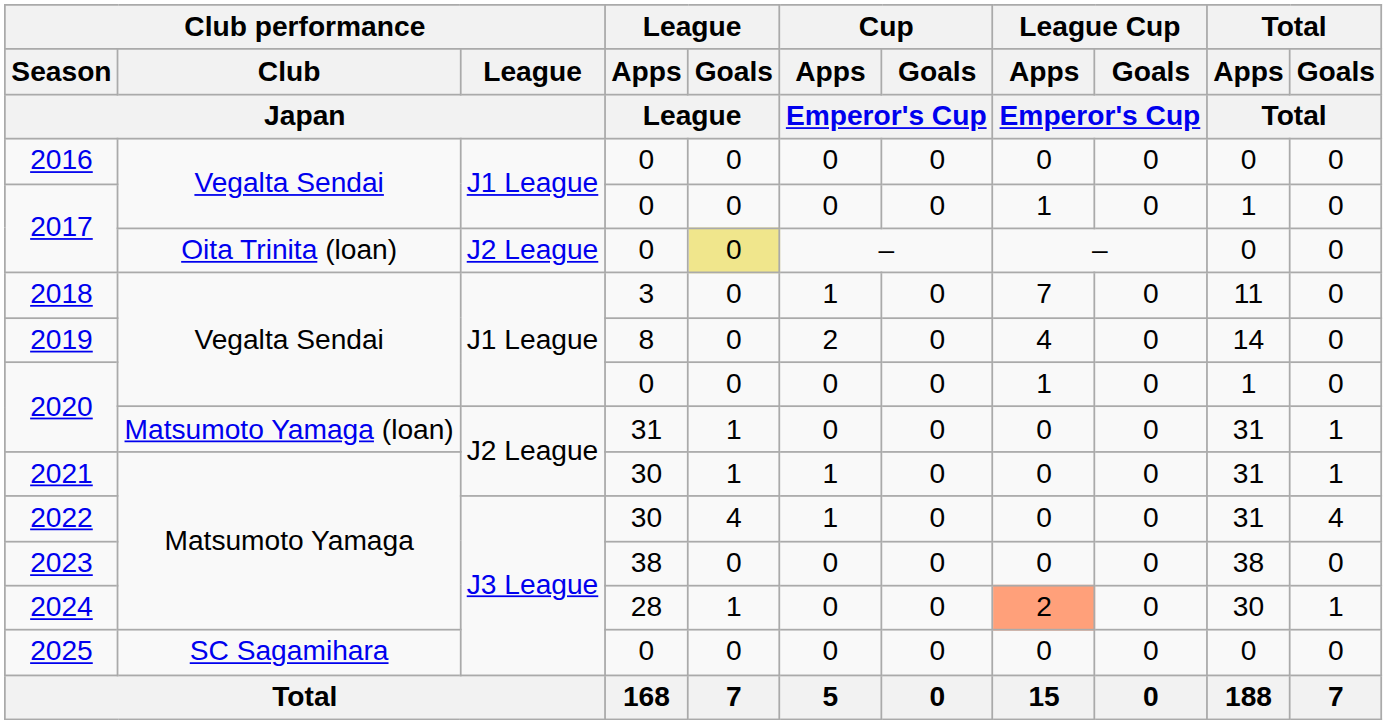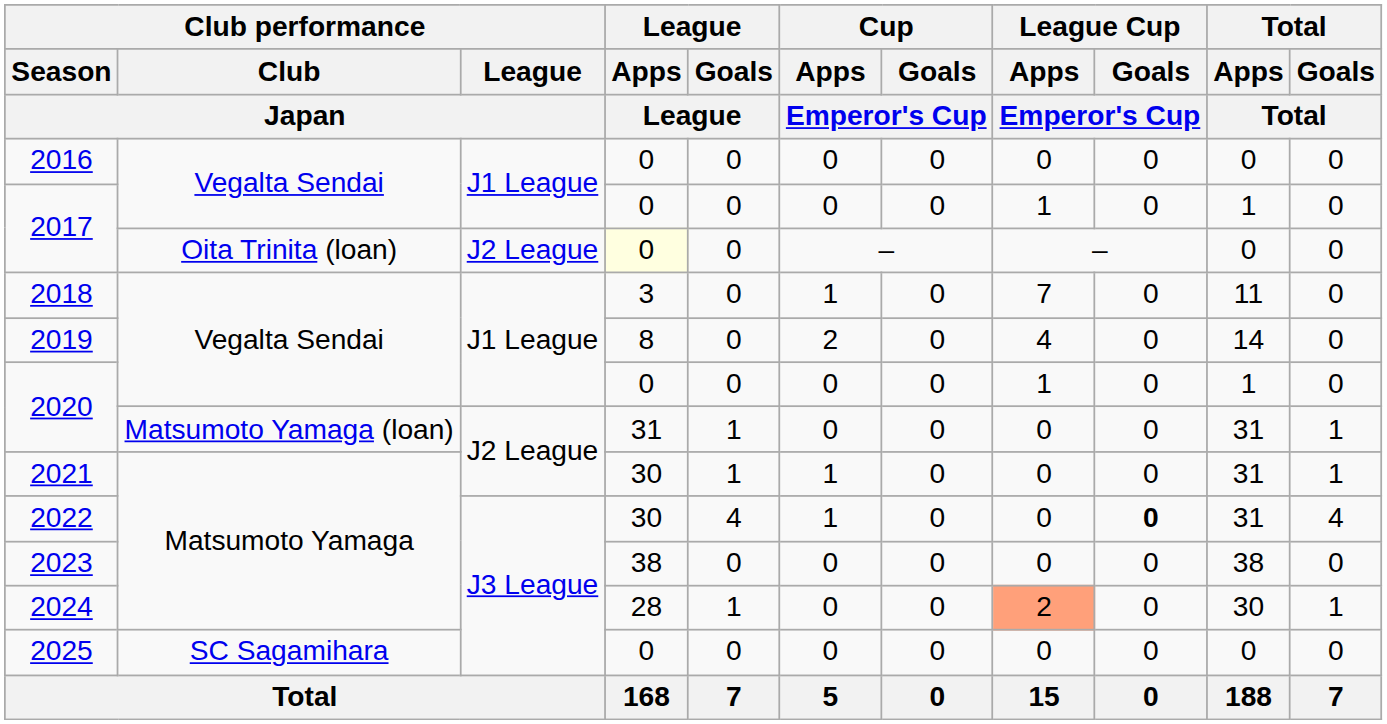2017 / Oita Trinita (loan) | League / Apps / League: no background -> lightyellow background
2017 / Oita Trinita (loan) | League / Goals / League: khaki background -> no background
2022 | League Cup / Goals / Emperor's Cup: normal -> bold
